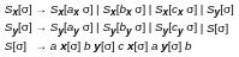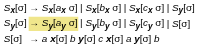Sy[σ] | column 2: no background -> khaki background
